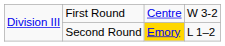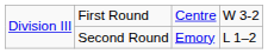Division III / Second Round | column 3: gold background -> no background
